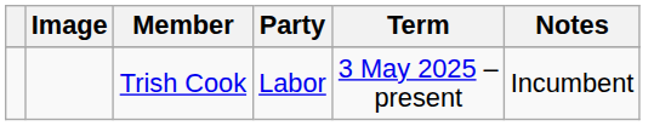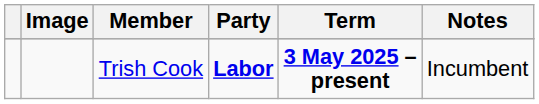Trish Cook | Party: normal -> bold
Trish Cook | Term: normal -> bold
